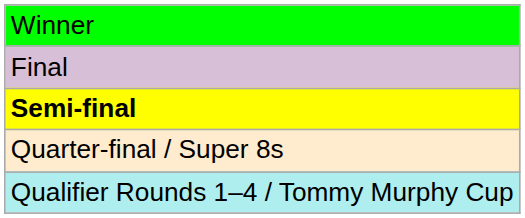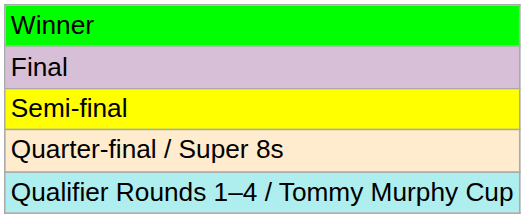row 3 | column 1: bold -> normal
